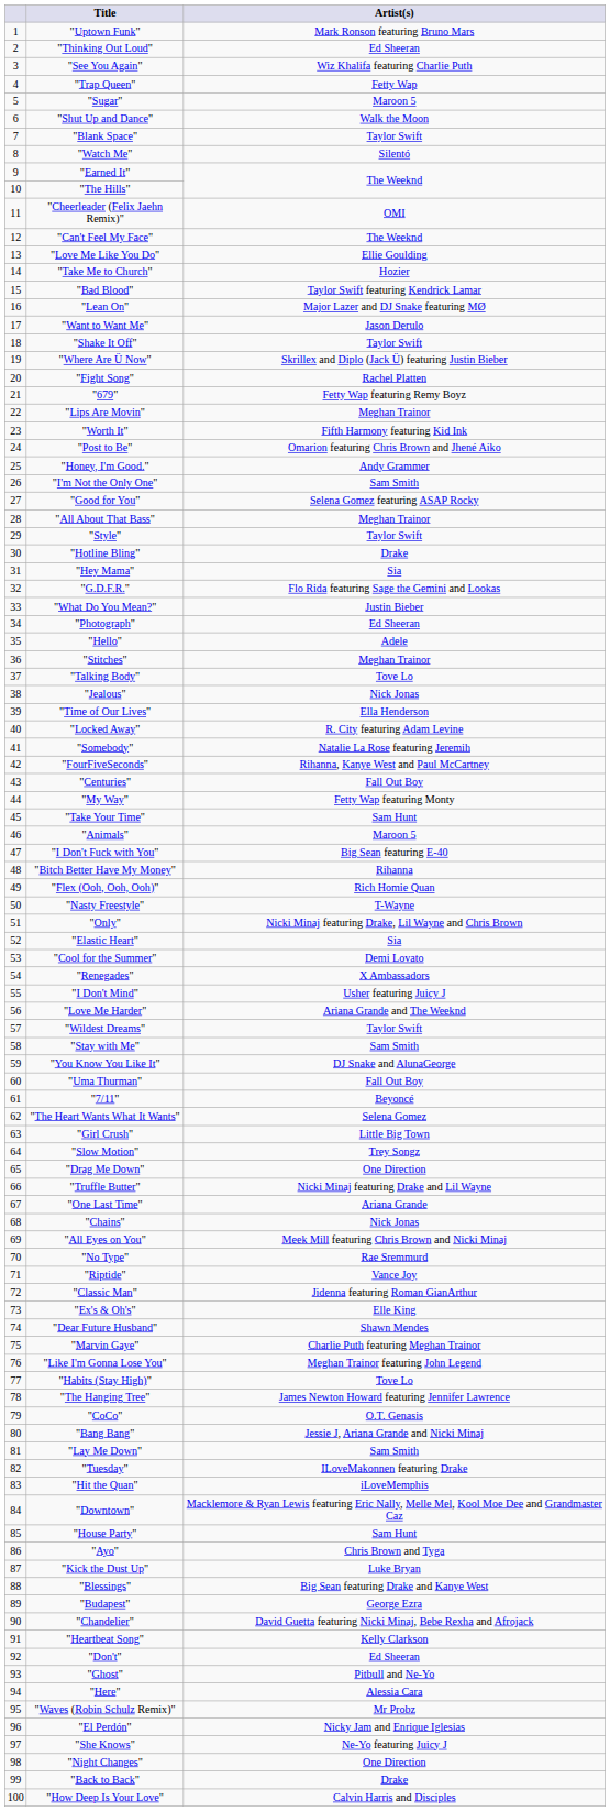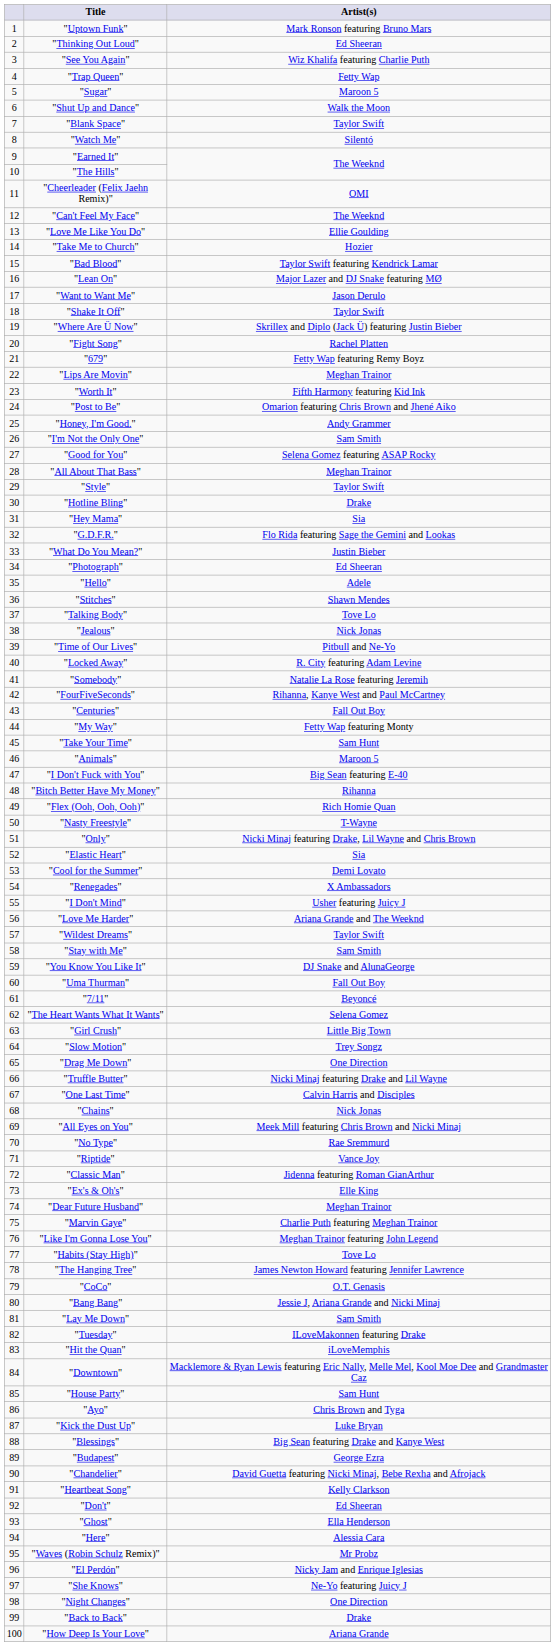"Stitches" | Artist(s): Meghan Trainor -> Shawn Mendes
"Time of Our Lives" | Artist(s): Ella Henderson -> Pitbull and Ne-Yo
"One Last Time" | Artist(s): Ariana Grande -> Calvin Harris and Disciples
"Dear Future Husband" | Artist(s): Shawn Mendes -> Meghan Trainor
"Ghost" | Artist(s): Pitbull and Ne-Yo -> Ella Henderson
"How Deep Is Your Love" | Artist(s): Calvin Harris and Disciples -> Ariana Grande
